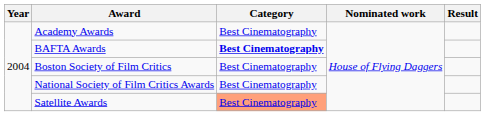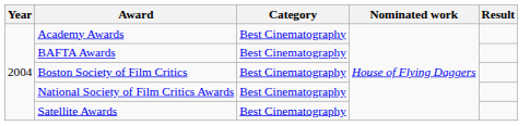BAFTA Awards | Category: bold -> normal
Satellite Awards | Category: lightsalmon background -> no background
